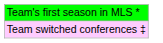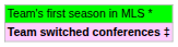row 2 | column 1: normal -> bold
